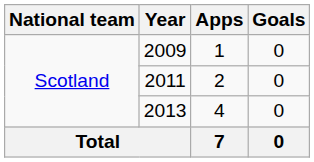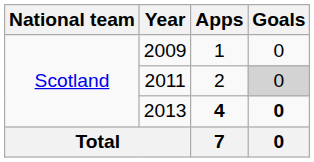2011 | Goals: no background -> lightgrey background
2013 | Apps: normal -> bold
2013 | Goals: normal -> bold
